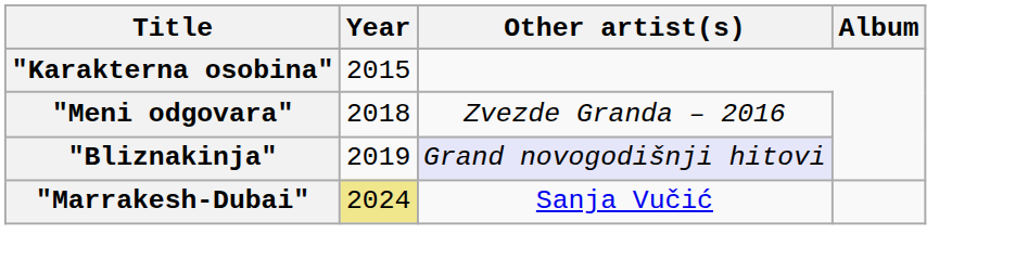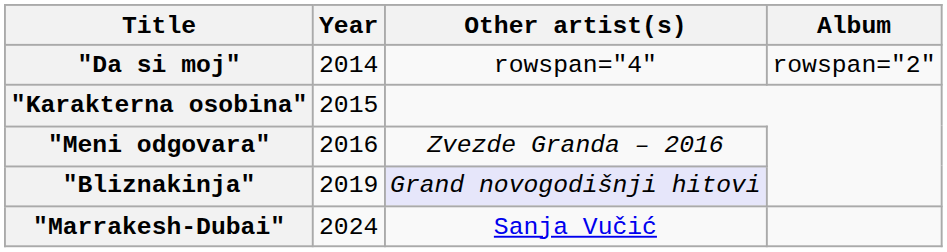+ row: "Da si moj" | 2014 | rowspan="4" | rowspan="2"
"Meni odgovara" | Year: 2018 -> 2016
"Marrakesh-Dubai" | Year: khaki background -> no background
